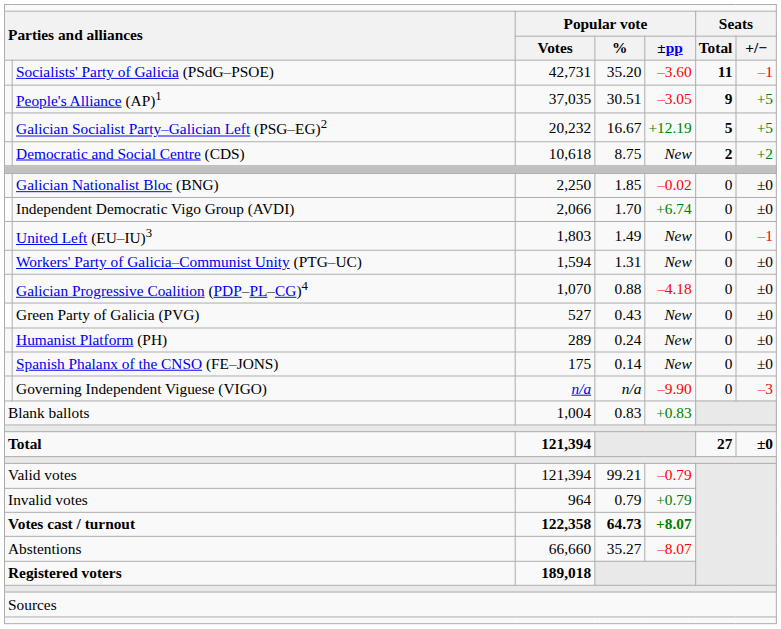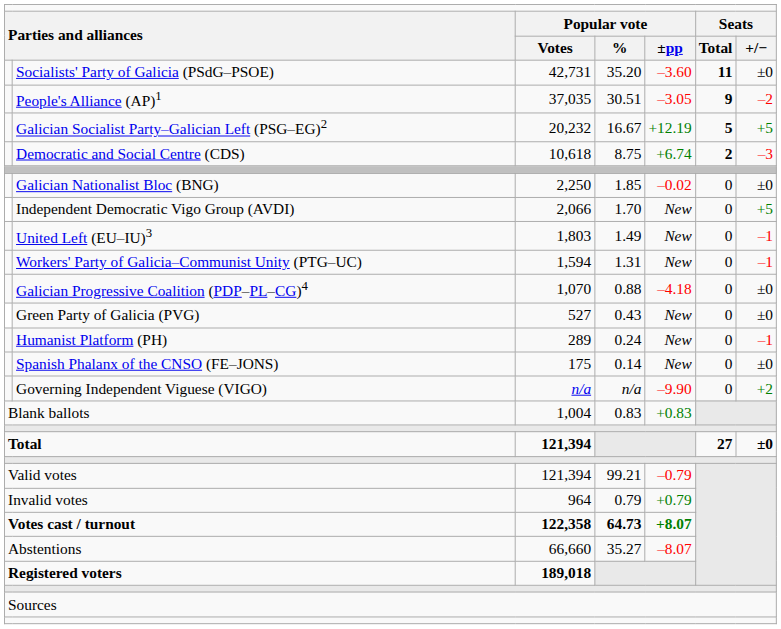Socialists' Party of Galicia (PSdG–PSOE) | column 7: –1 -> ±0
People's Alliance (AP)1 | column 7: +5 -> –2
Democratic and Social Centre (CDS) | column 5: New -> +6.74
Democratic and Social Centre (CDS) | column 7: +2 -> –3
Independent Democratic Vigo Group (AVDI) | column 5: +6.74 -> New
Independent Democratic Vigo Group (AVDI) | column 7: ±0 -> +5
Workers' Party of Galicia–Communist Unity (PTG–UC) | column 7: ±0 -> –1
Humanist Platform (PH) | column 7: ±0 -> –1
Governing Independent Viguese (VIGO) | column 7: –3 -> +2
